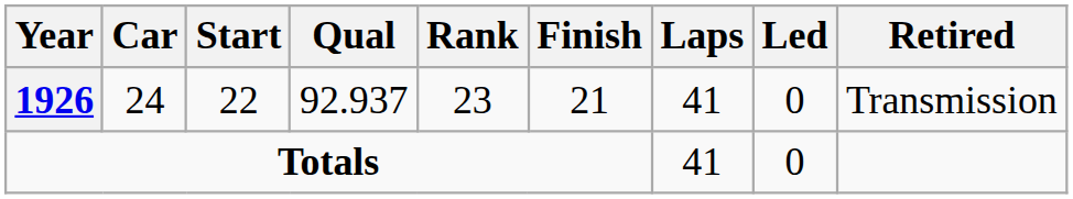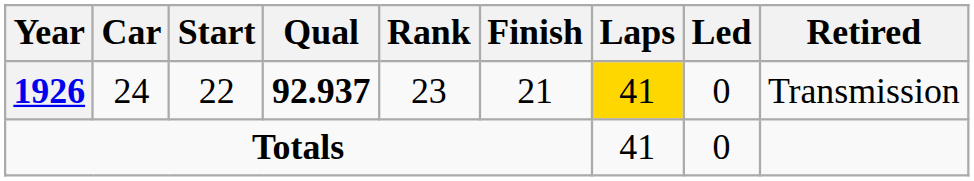1926 | Qual: normal -> bold
1926 | Laps: no background -> gold background
